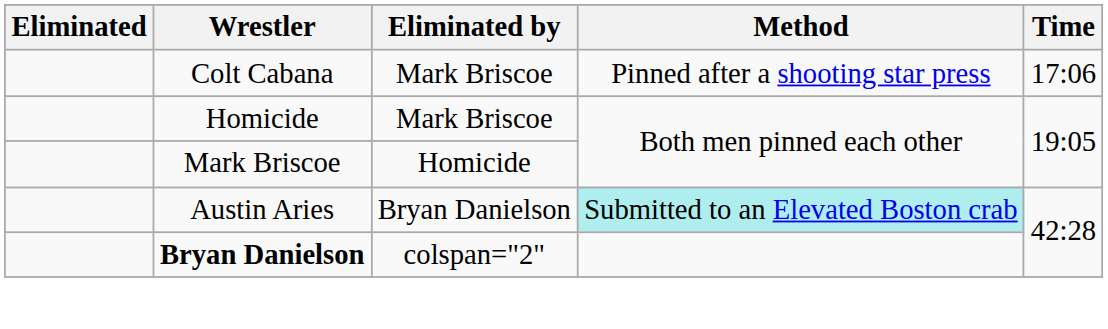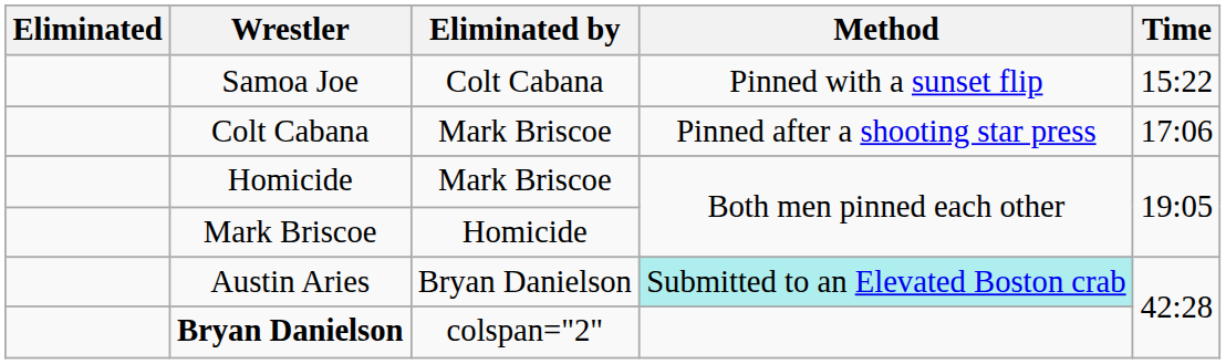+ row: Samoa Joe | Colt Cabana | Pinned with a sunset flip | 15:22
